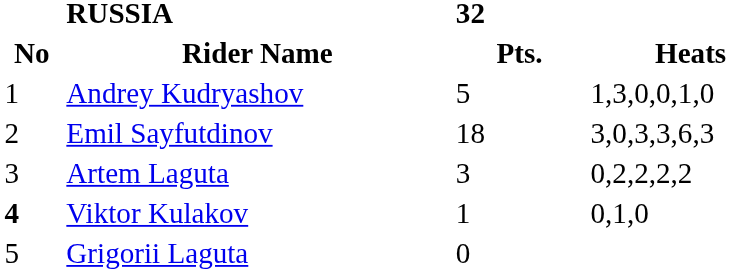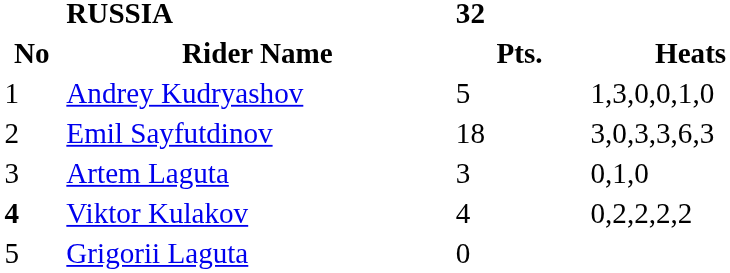Artem Laguta | Heats: 0,2,2,2,2 -> 0,1,0
Viktor Kulakov | 32 / Pts.: 1 -> 4
Viktor Kulakov | Heats: 0,1,0 -> 0,2,2,2,2
